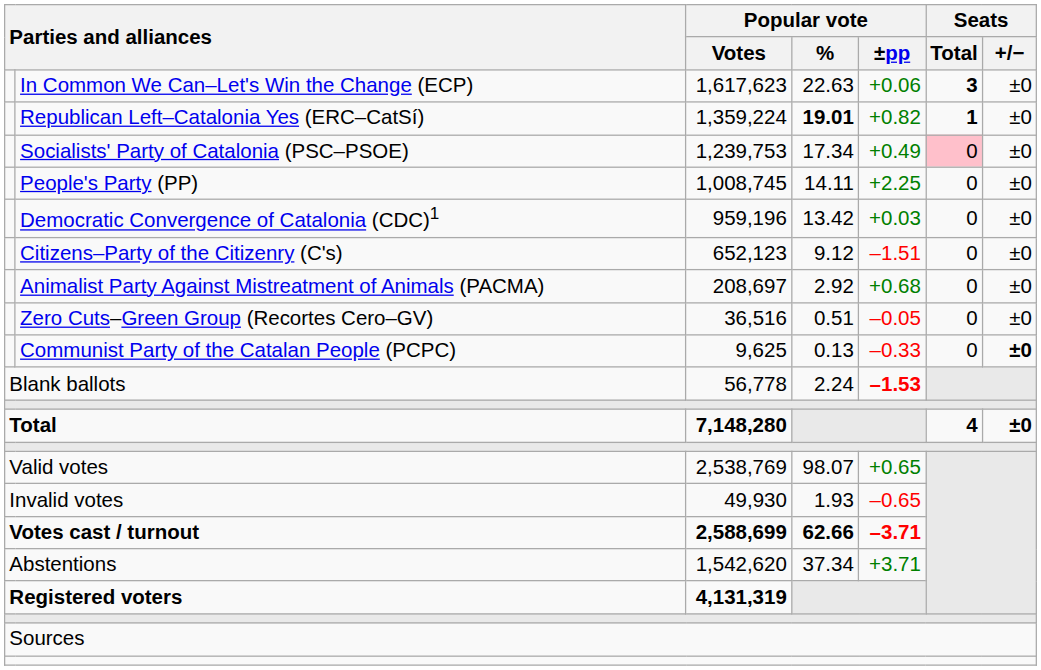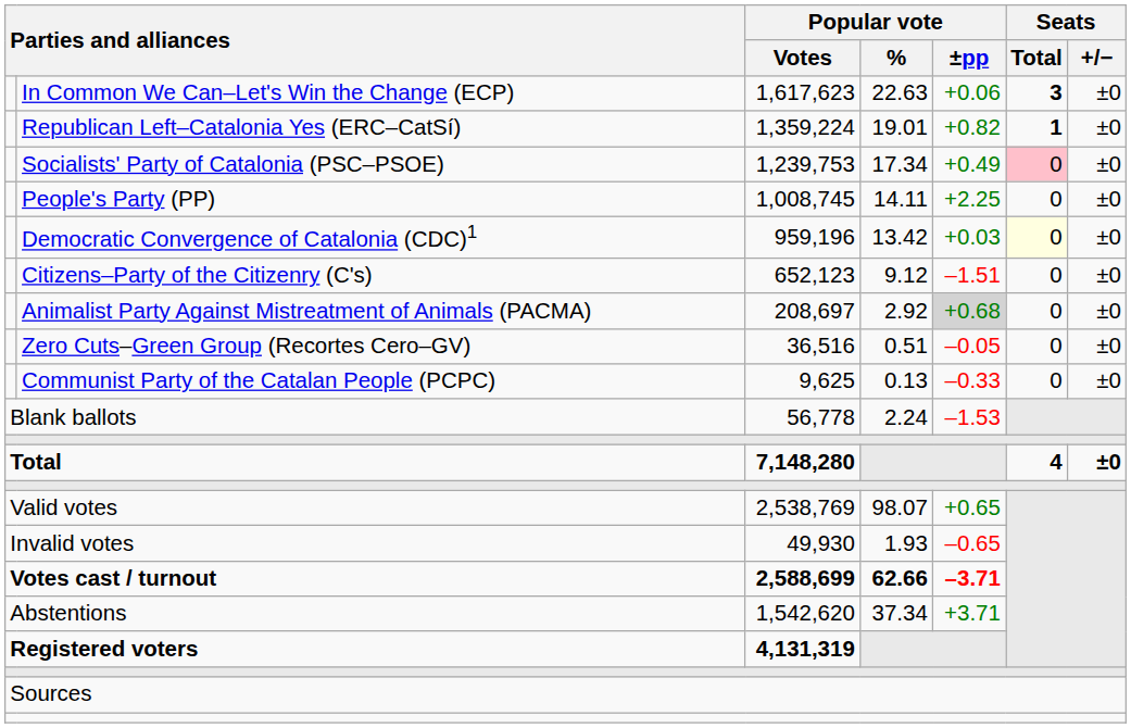Republican Left–Catalonia Yes (ERC–CatSí) | Popular vote / %: bold -> normal
Democratic Convergence of Catalonia (CDC)1 | Seats / Total: no background -> lightyellow background
Animalist Party Against Mistreatment of Animals (PACMA) | Popular vote / ±pp: no background -> lightgrey background
Communist Party of the Catalan People (PCPC) | Seats / +/−: bold -> normal
Blank ballots | Popular vote / ±pp: bold -> normal
